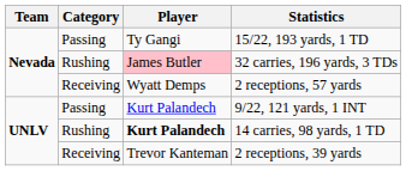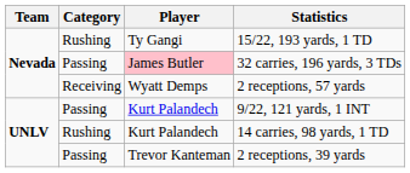15/22, 193 yards, 1 TD | Category: Passing -> Rushing
32 carries, 196 yards, 3 TDs | Category: Rushing -> Passing
14 carries, 98 yards, 1 TD | Player: bold -> normal
2 receptions, 39 yards | Category: Receiving -> Passing
